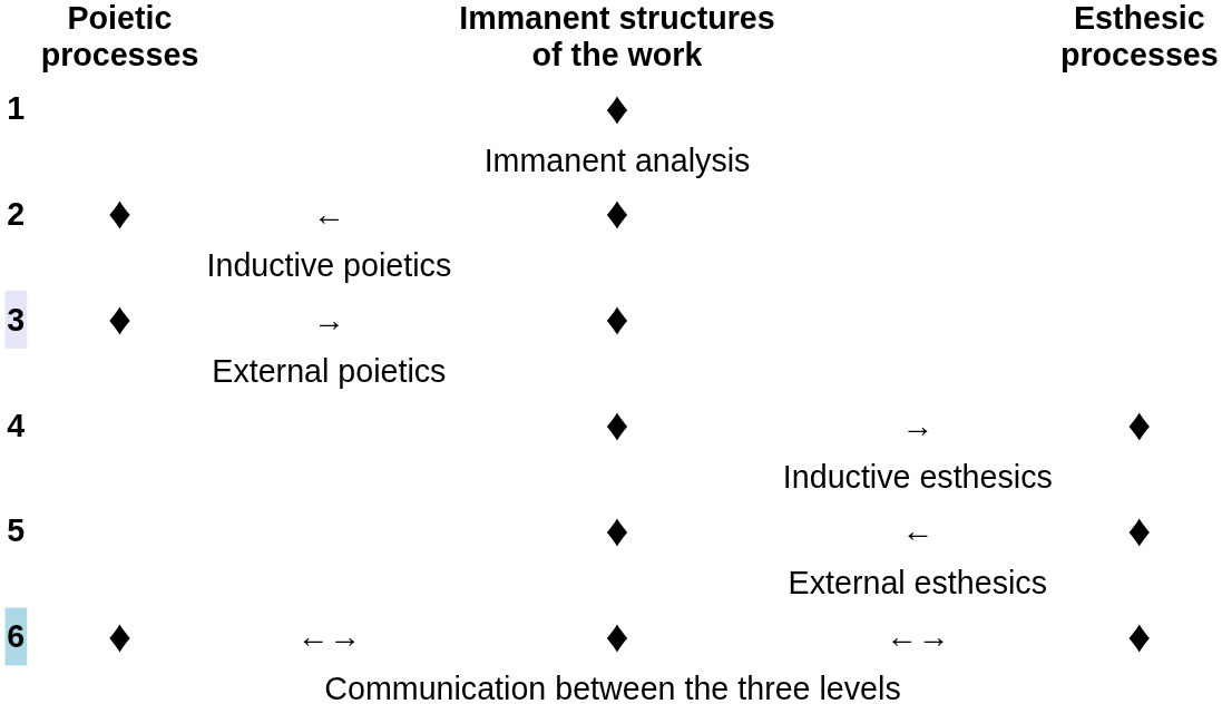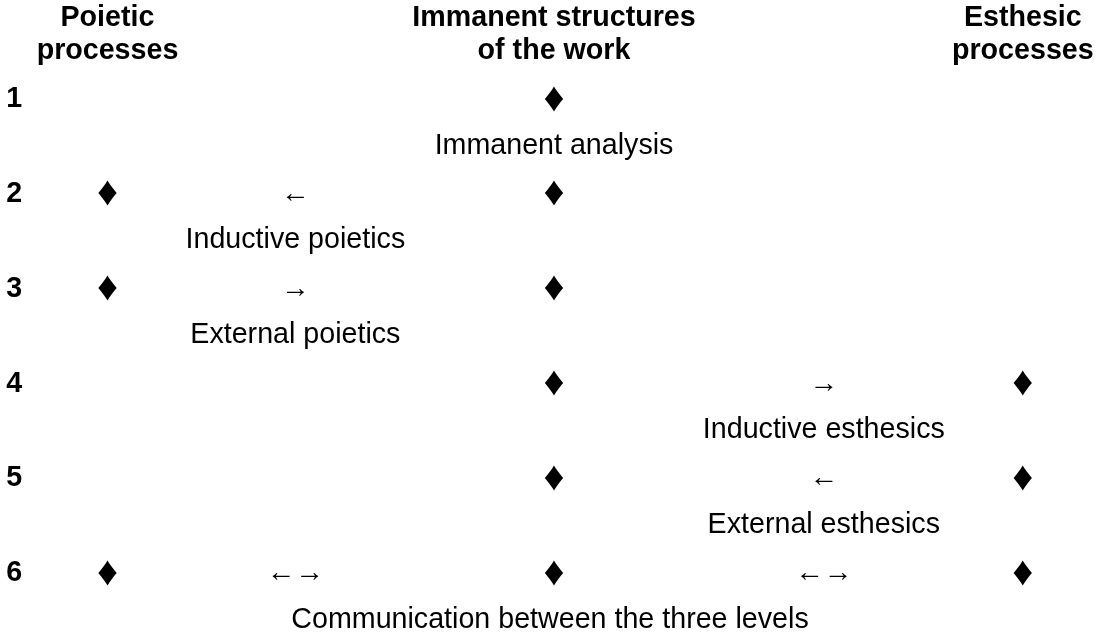3 | column 1: lavender background -> no background
6 | column 1: lightblue background -> no background
